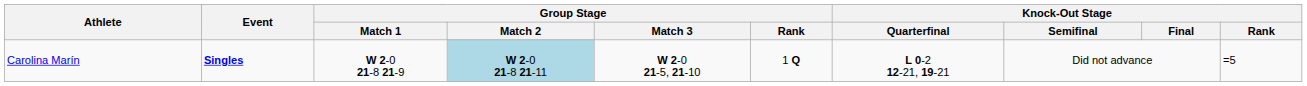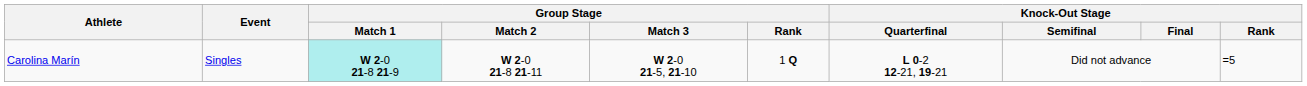Carolina Marín | Event: bold -> normal
Carolina Marín | Group Stage / Match 1: no background -> paleturquoise background
Carolina Marín | Group Stage / Match 2: lightblue background -> no background
